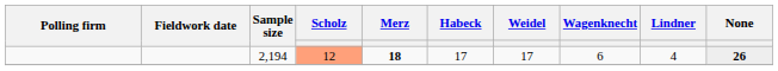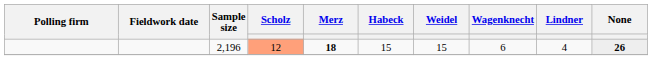row 3 | Sample size: 2,194 -> 2,196
row 3 | Habeck: 17 -> 15
row 3 | Weidel: 17 -> 15
